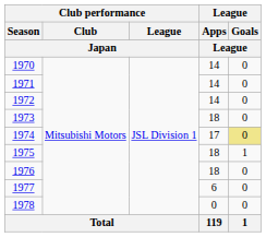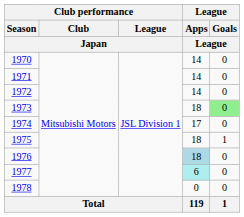1973 | League / Goals / League: no background -> lightgreen background
1974 | League / Goals / League: khaki background -> no background
1976 | League / Apps / League: no background -> lightblue background
1977 | League / Apps / League: no background -> paleturquoise background
